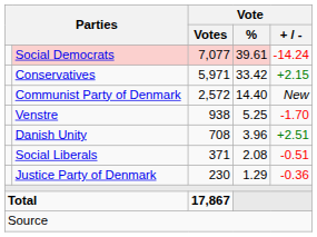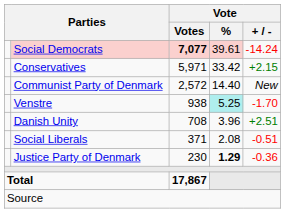Social Democrats | Vote / Votes: normal -> bold
Venstre | Vote / %: no background -> paleturquoise background
Justice Party of Denmark | Vote / %: normal -> bold
